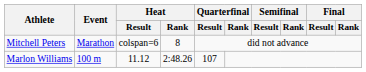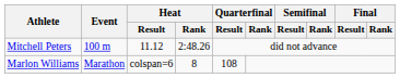Mitchell Peters | Event: Marathon -> 100 m
Mitchell Peters | Heat / Result: colspan=6 -> 11.12
Mitchell Peters | Heat / Rank: 8 -> 2:48.26
Marlon Williams | Event: 100 m -> Marathon
Marlon Williams | Heat / Result: 11.12 -> colspan=6
Marlon Williams | Heat / Rank: 2:48.26 -> 8
Marlon Williams | Quarterfinal / Result: 107 -> 108
